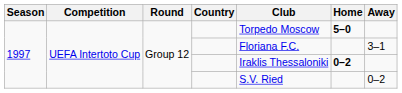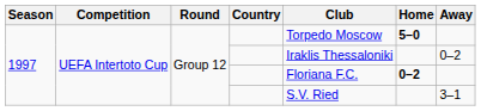row 3 | Club: Floriana F.C. -> Iraklis Thessaloniki
row 3 | Away: 3–1 -> 0–2
row 4 | Club: Iraklis Thessaloniki -> Floriana F.C.
row 5 | Away: 0–2 -> 3–1
